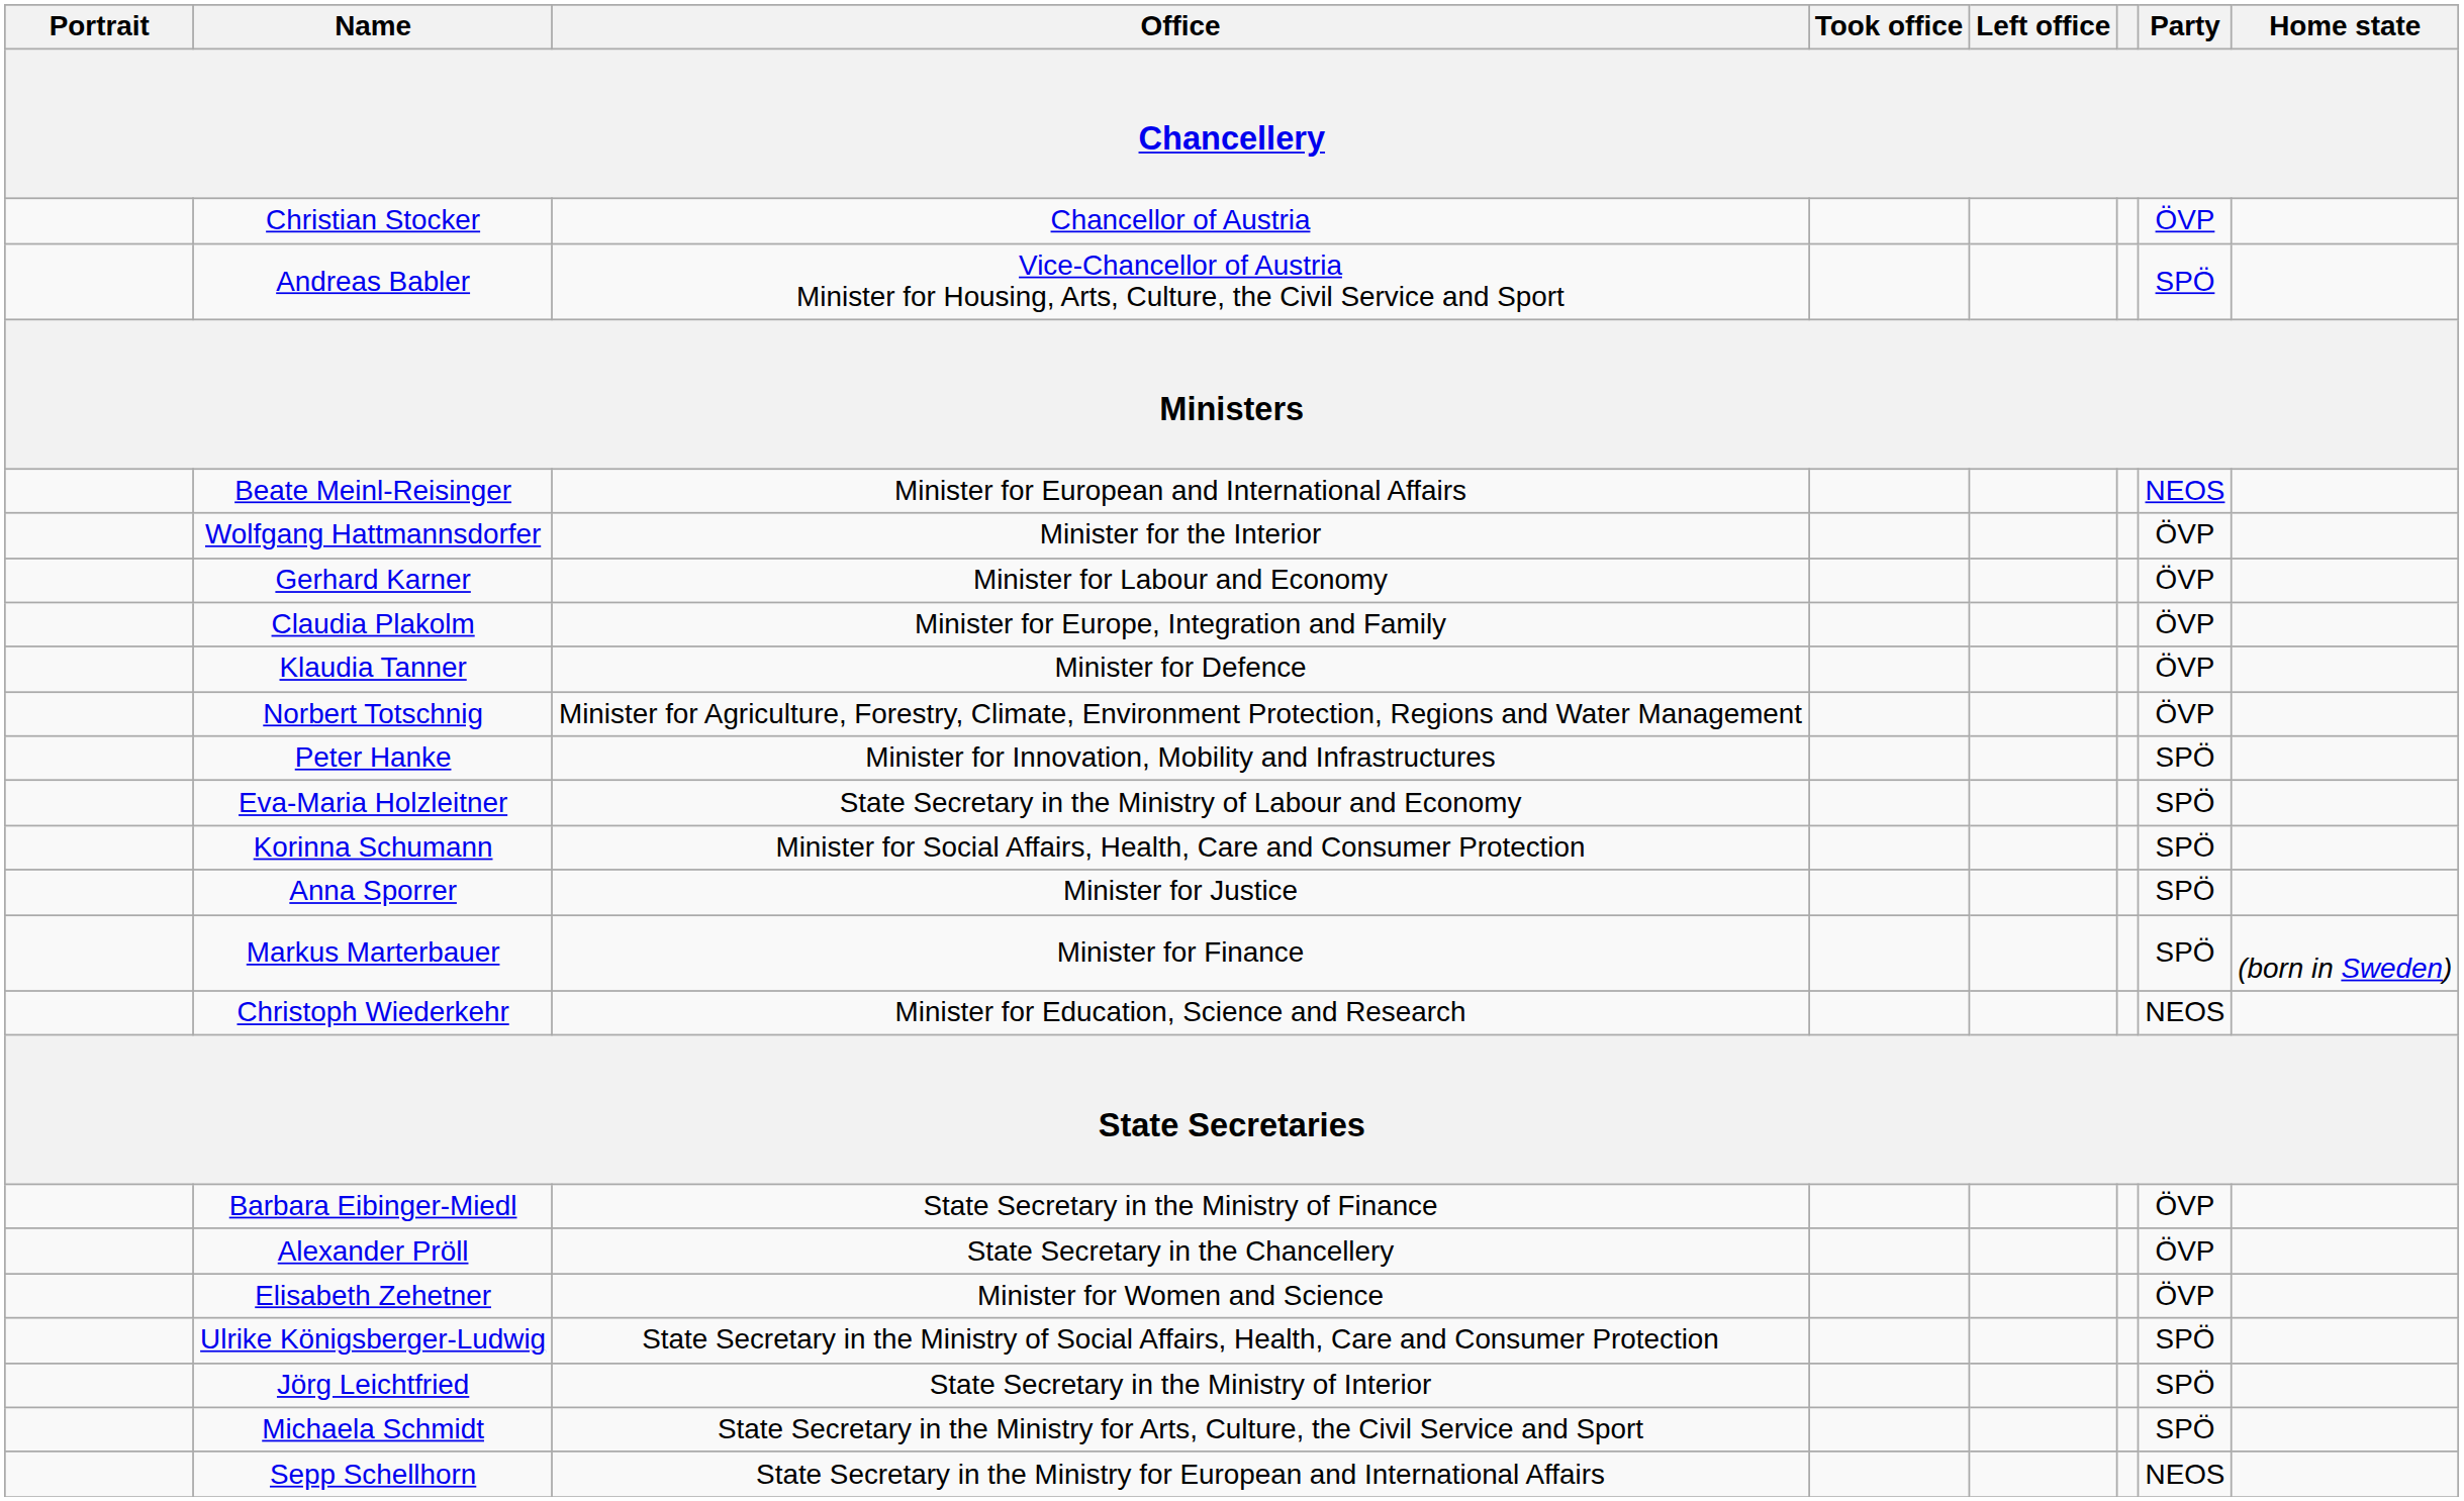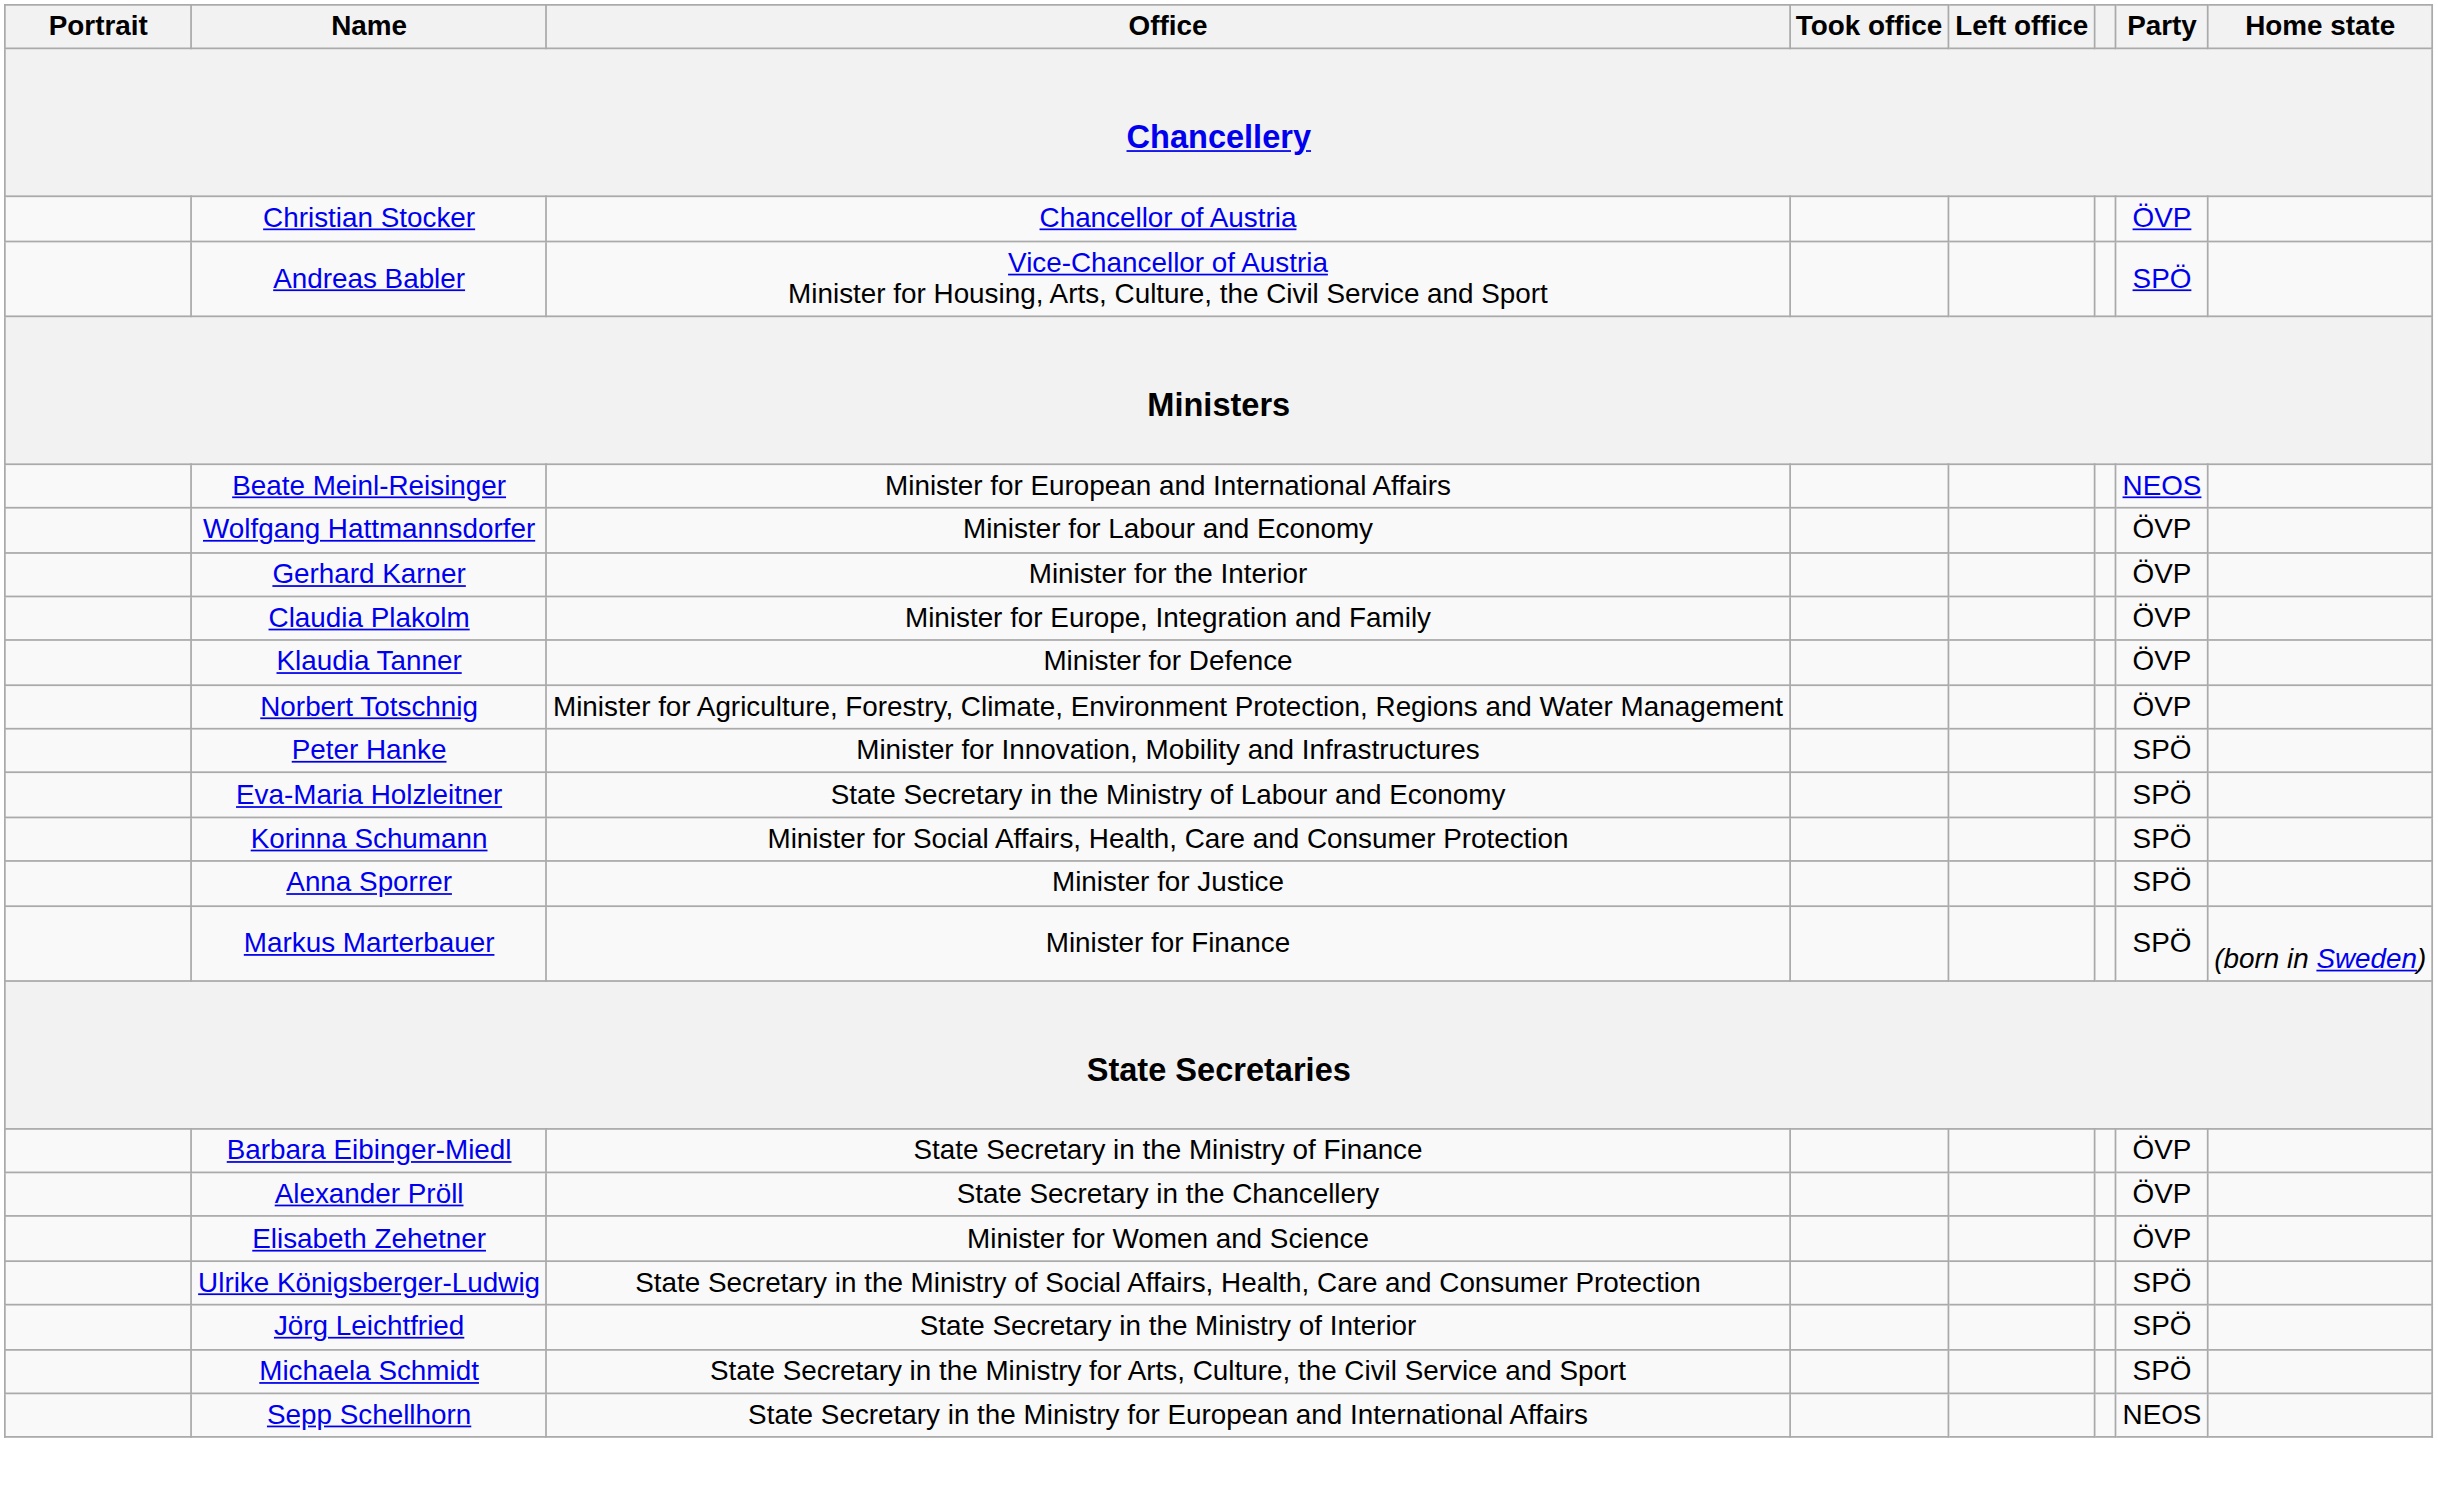Wolfgang Hattmannsdorfer | Office: Minister for the Interior -> Minister for Labour and Economy
Gerhard Karner | Office: Minister for Labour and Economy -> Minister for the Interior
- row: Christoph Wiederkehr | Minister for Education, Science and Research | NEOS
